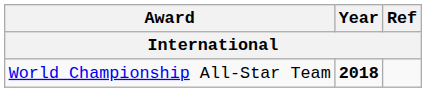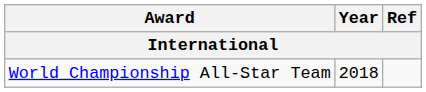row 3 | Year: bold -> normal
